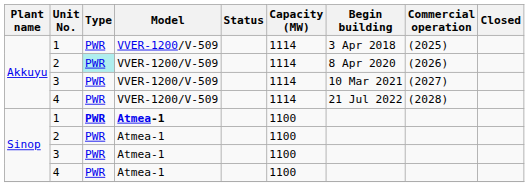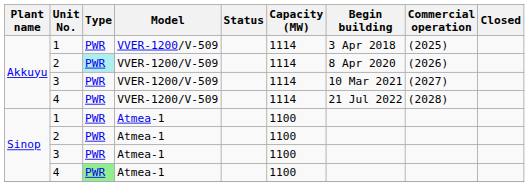Sinop / 1 | Type: bold -> normal
Sinop / 1 | Model: bold -> normal
Sinop / 4 | Type: no background -> lightgreen background
